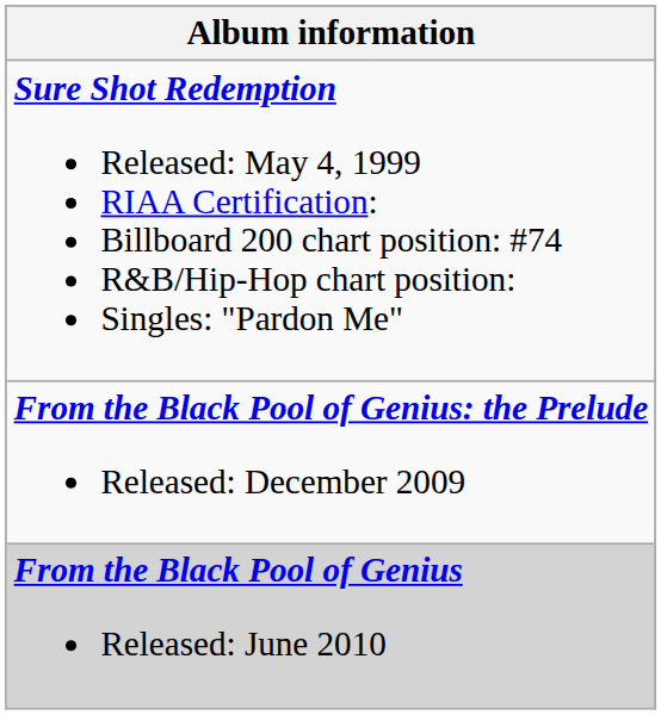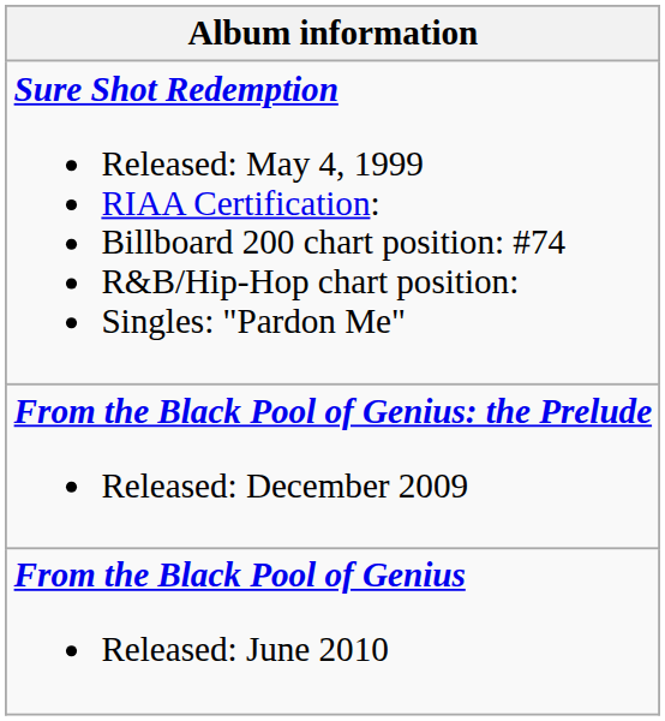row 4 | column 1: lightgrey background -> no background
